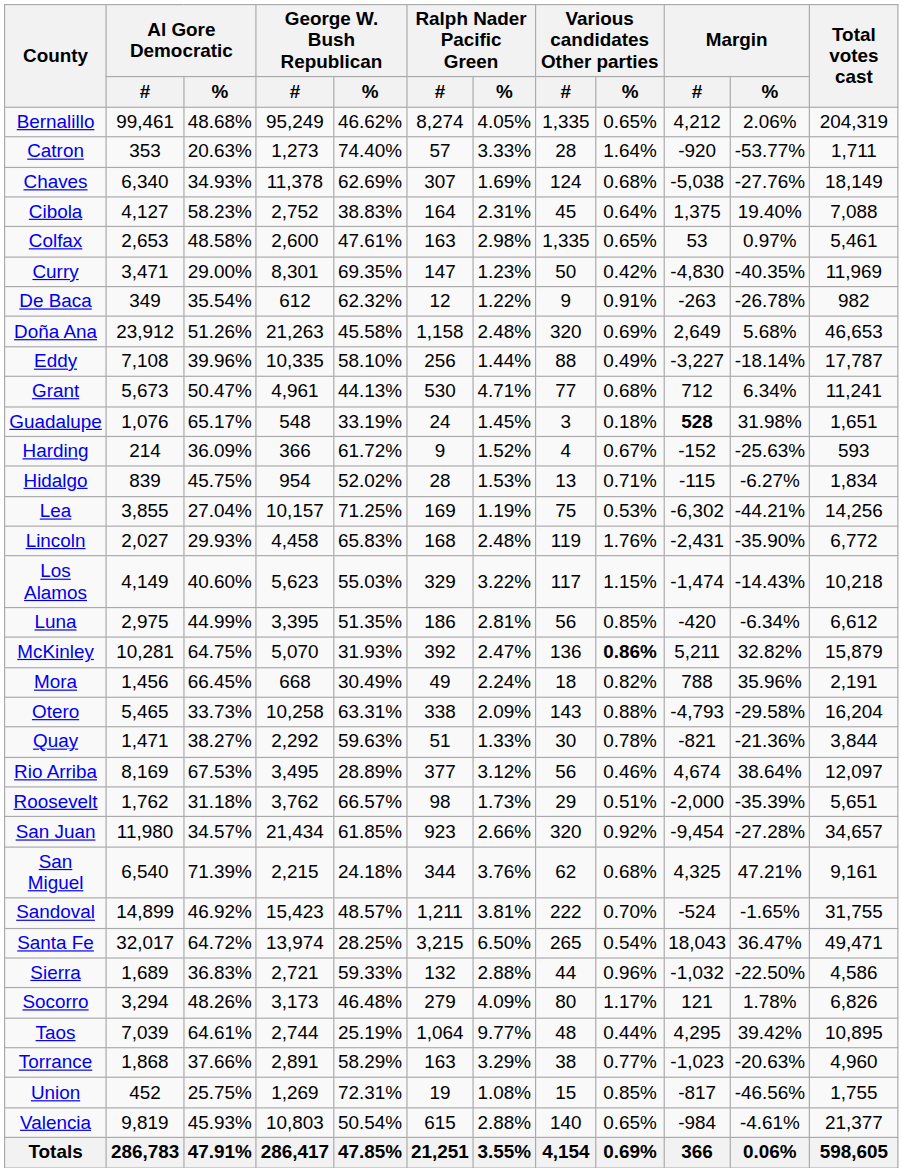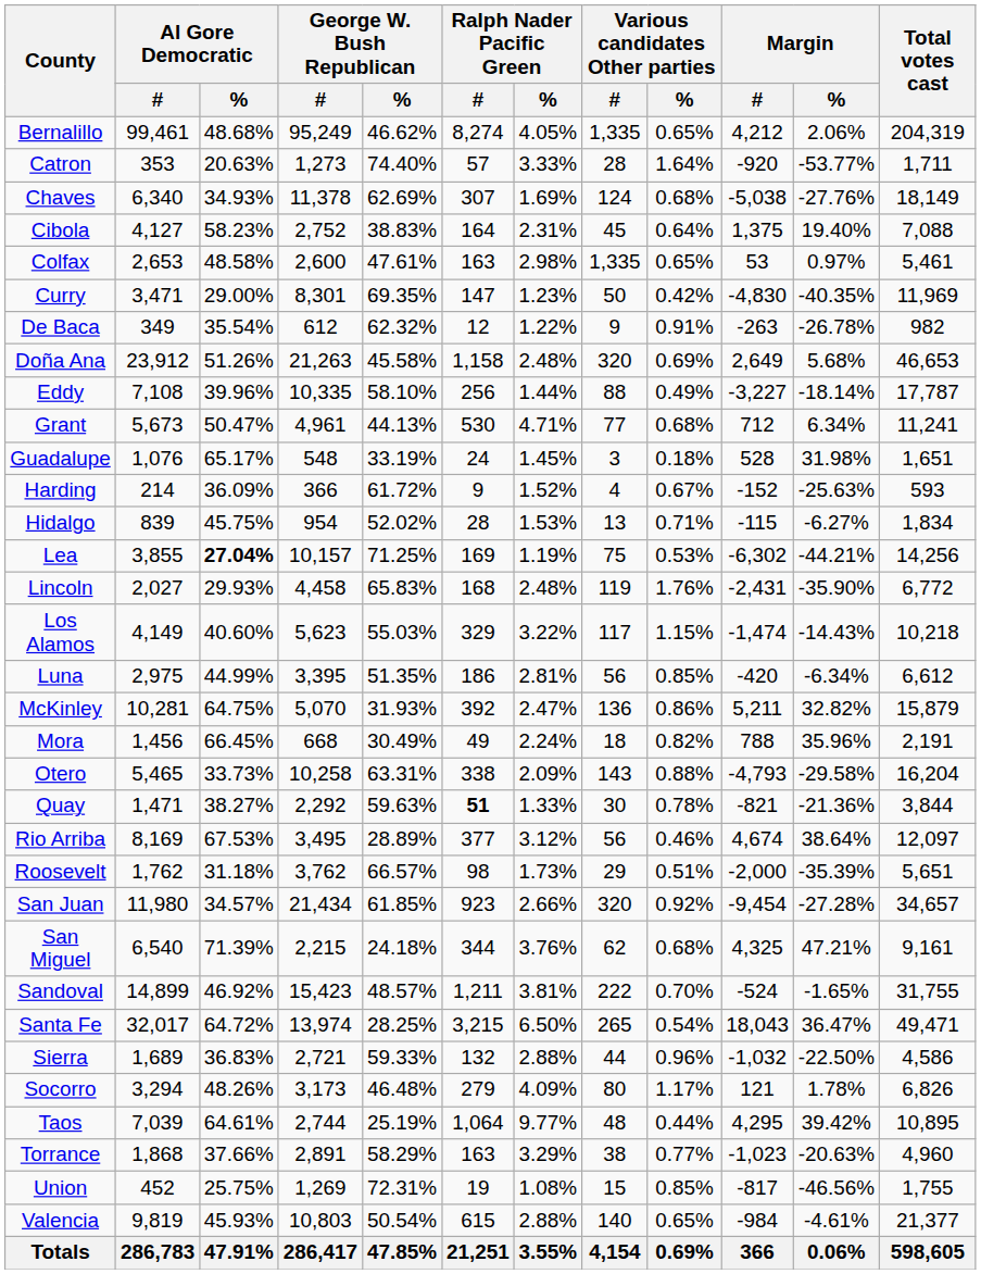Guadalupe | Margin / #: bold -> normal
Lea | Al Gore Democratic / %: normal -> bold
McKinley | Various candidates Other parties / %: bold -> normal
Quay | Ralph Nader Pacific Green / #: normal -> bold
